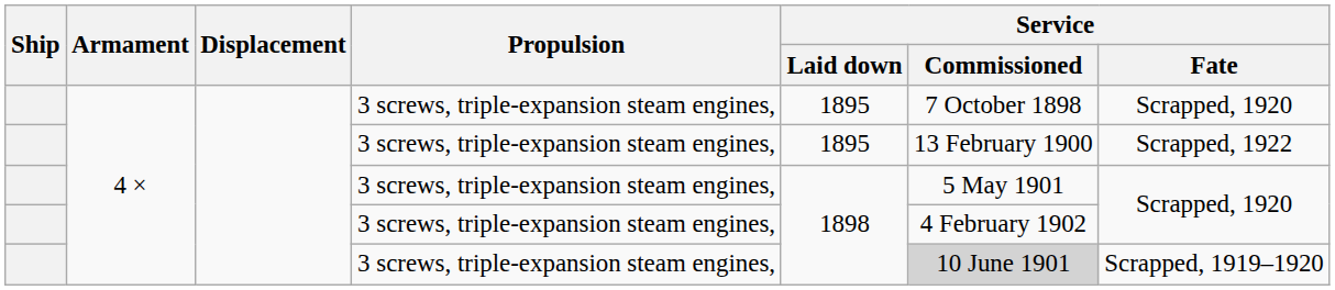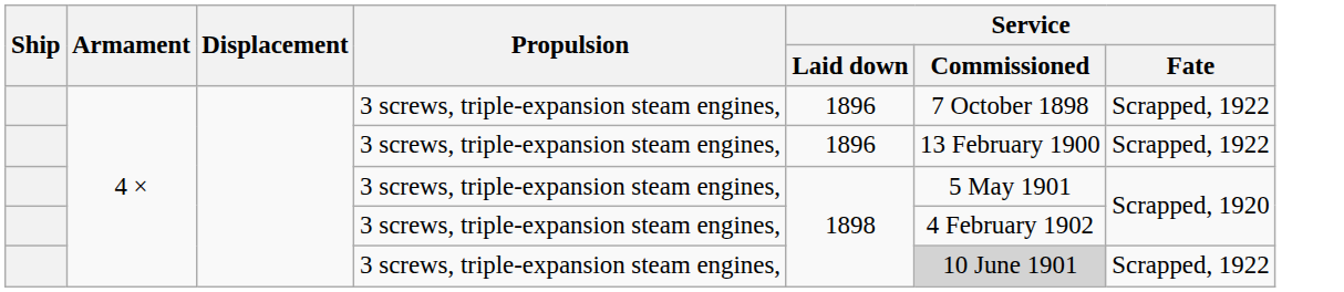row 3 | Service / Laid down: 1895 -> 1896
row 3 | Service / Fate: Scrapped, 1920 -> Scrapped, 1922
row 4 | Service / Laid down: 1895 -> 1896
row 7 | Service / Fate: Scrapped, 1919–1920 -> Scrapped, 1922
